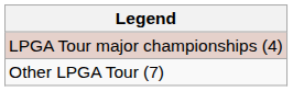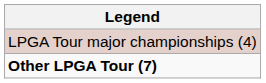row 3 | column 1: normal -> bold
